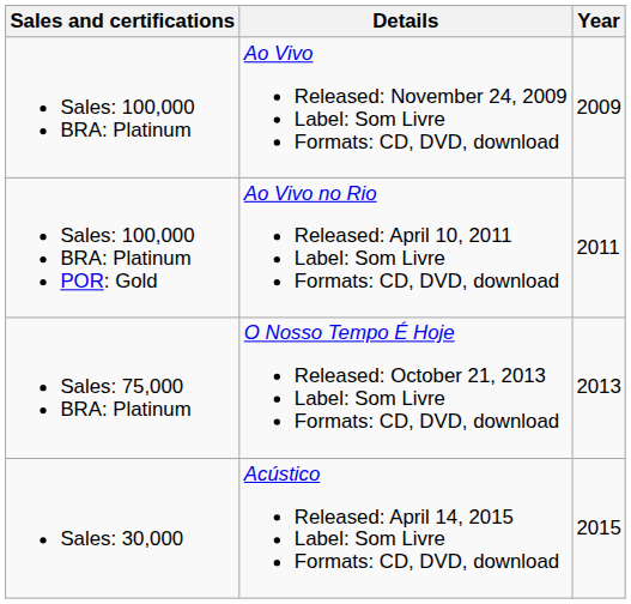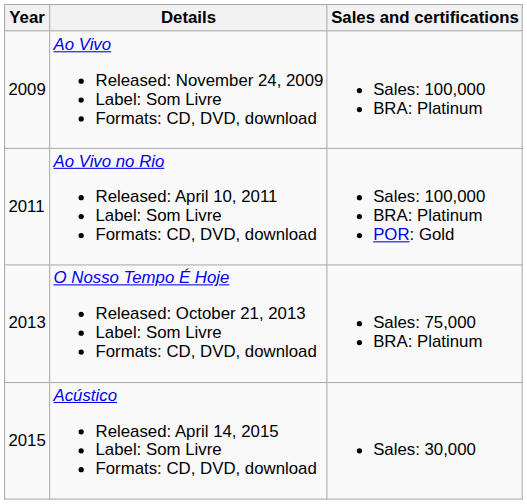columns swapped: Year <-> Sales and certifications
